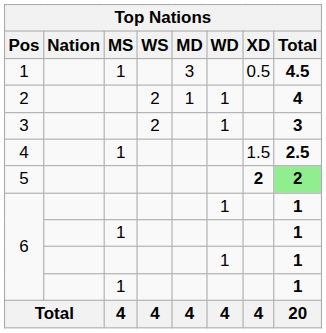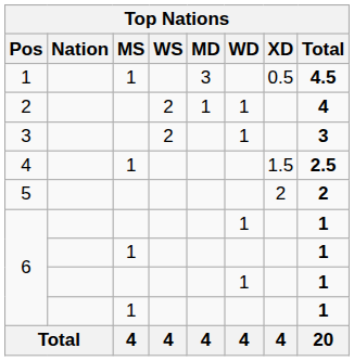5 | XD: bold -> normal
5 | Total: lightgreen background -> no background
